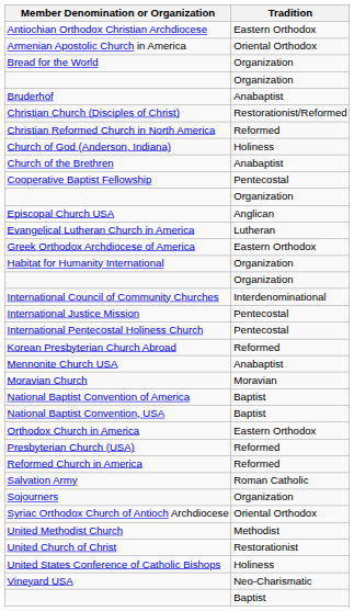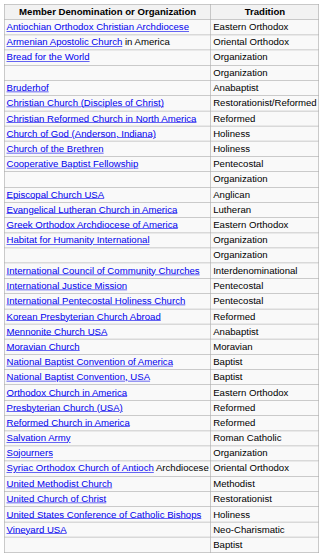row 10 | Tradition: Anabaptist -> Holiness
